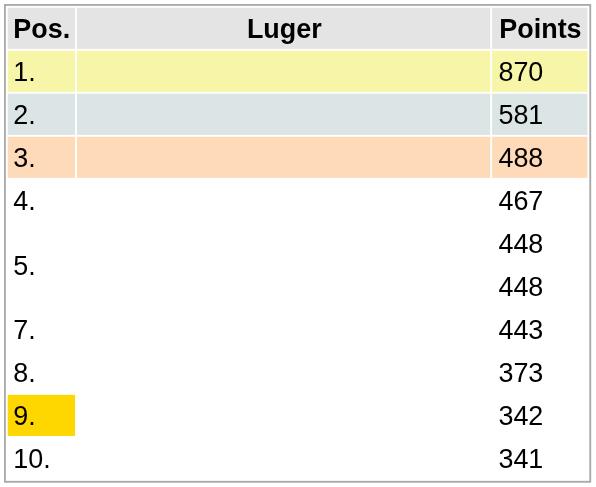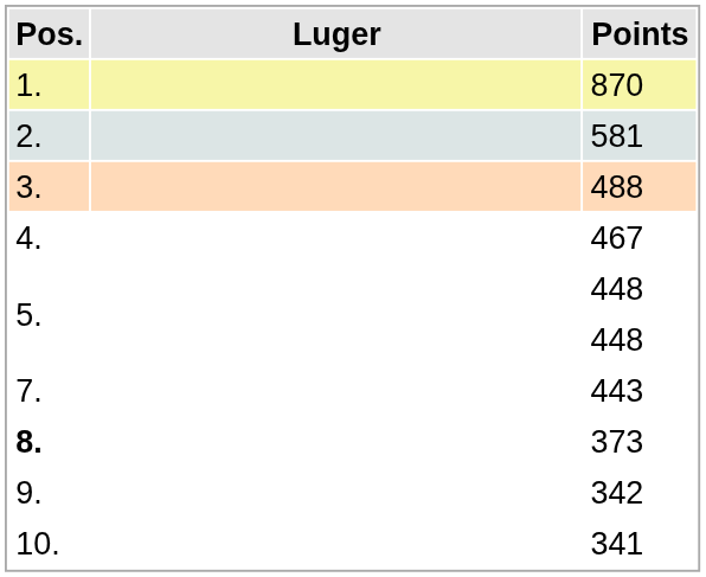8. | Pos.: normal -> bold
9. | Pos.: gold background -> no background
